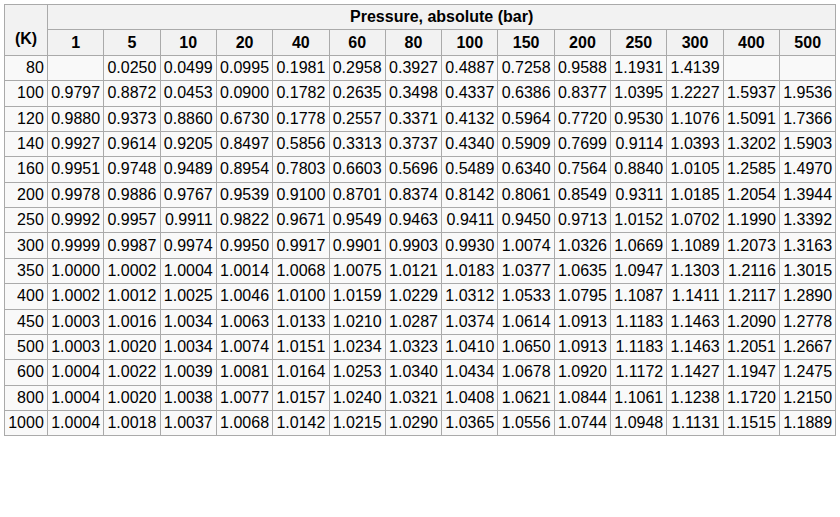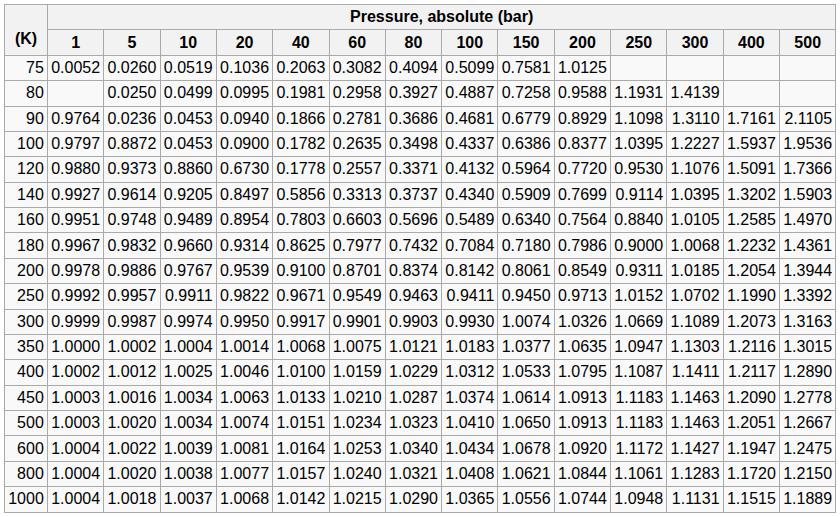+ row: 75 | 0.0052 | 0.0260 | 0.0519 | 0.1036 | 0.2063 | 0.3082 | 0.4094 | 0.5099 | 0.7581 | 1.0125
+ row: 90 | 0.9764 | 0.0236 | 0.0453 | 0.0940 | 0.1866 | 0.2781 | 0.3686 | 0.4681 | 0.6779 | 0.8929 | 1.1098 | 1.3110 | 1.7161 | 2.1105
140 | Pressure, absolute (bar) / 300: 1.0393 -> 1.0395
+ row: 180 | 0.9967 | 0.9832 | 0.9660 | 0.9314 | 0.8625 | 0.7977 | 0.7432 | 0.7084 | 0.7180 | 0.7986 | 0.9000 | 1.0068 | 1.2232 | 1.4361
800 | Pressure, absolute (bar) / 300: 1.1238 -> 1.1283
